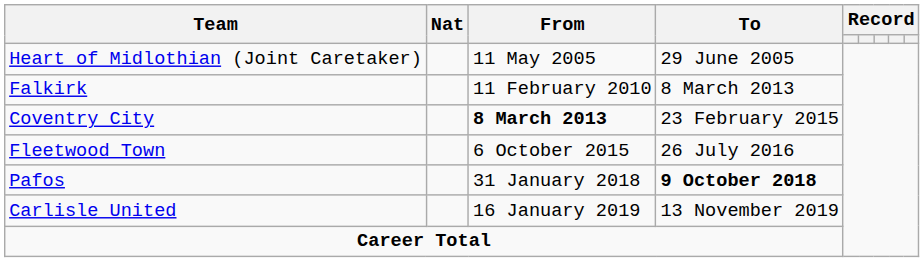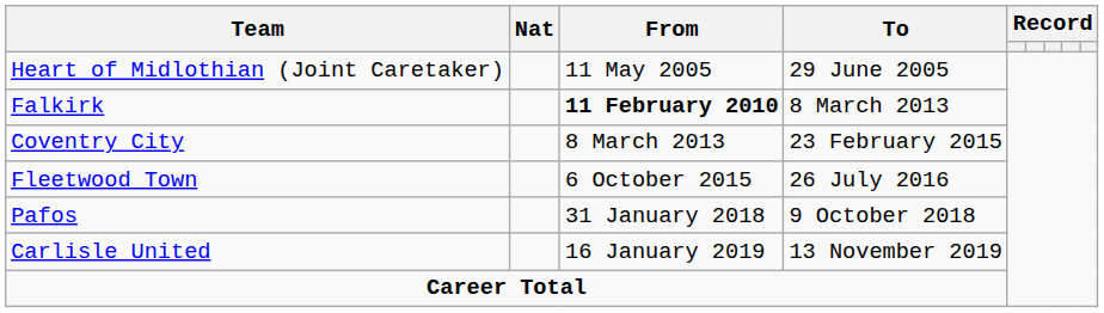Falkirk | From: normal -> bold
Coventry City | From: bold -> normal
Pafos | To: bold -> normal
